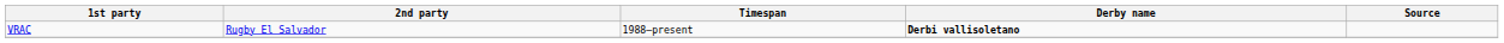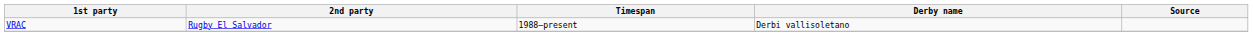VRAC | Derby name: bold -> normal
